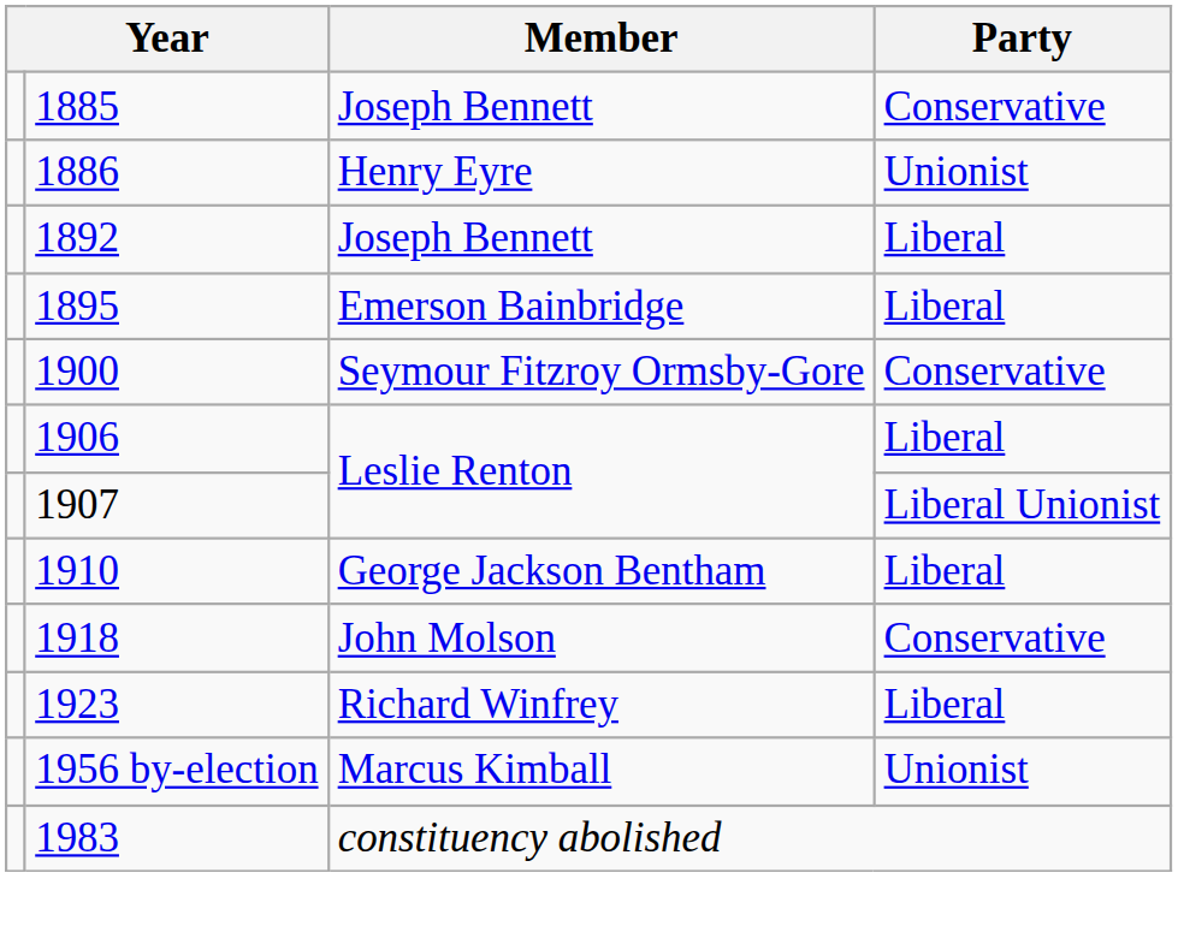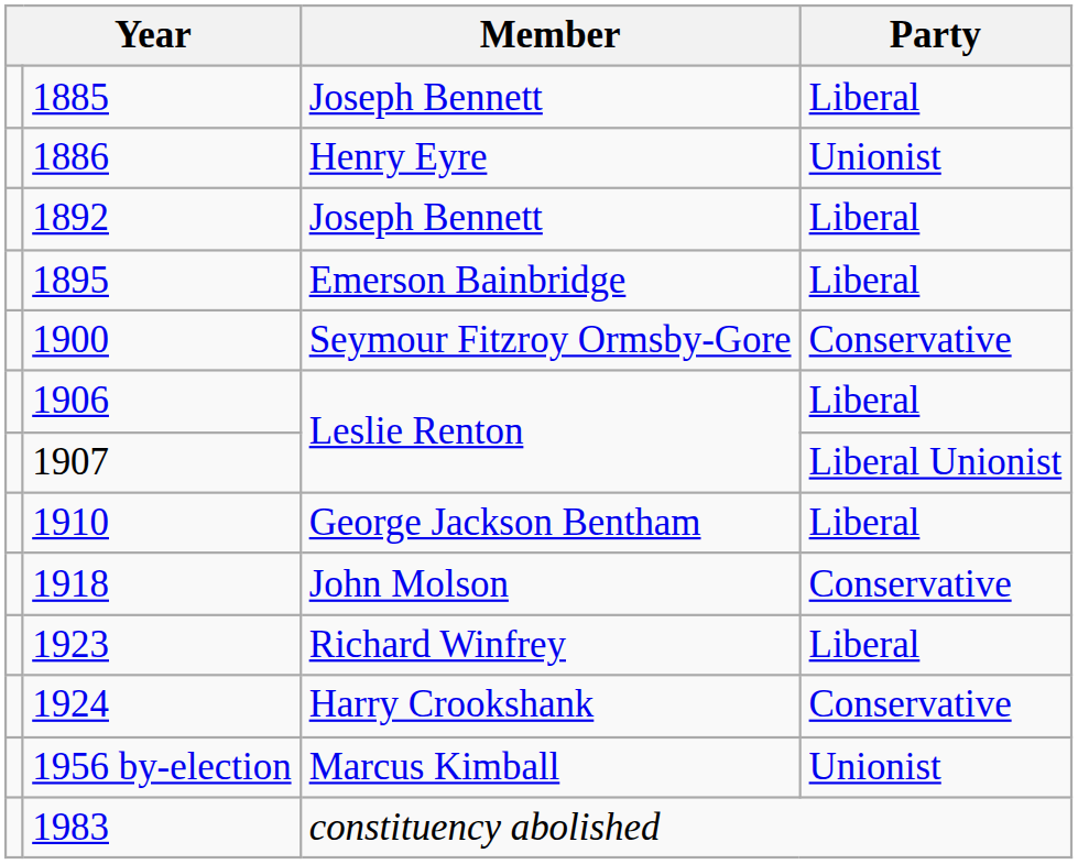1885 | Party: Conservative -> Liberal
+ row: 1924 | Harry Crookshank | Conservative
